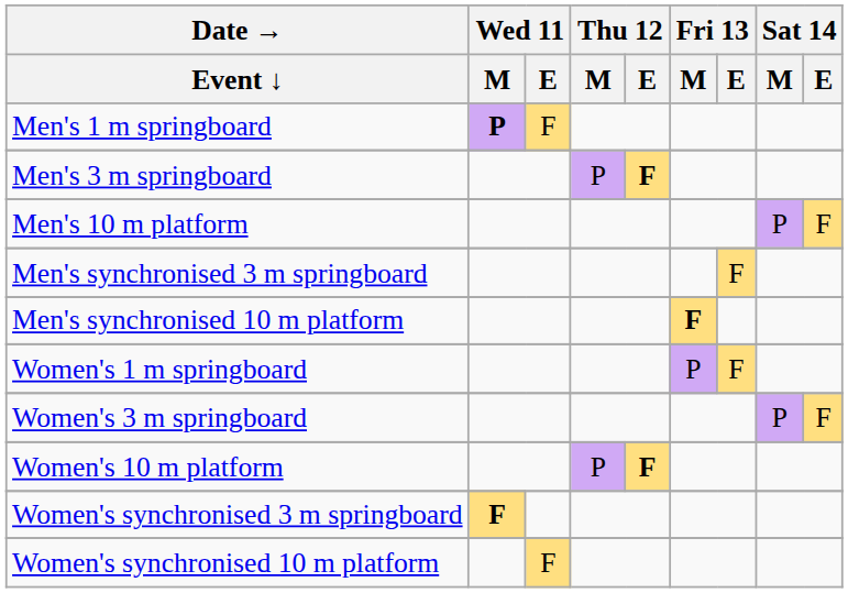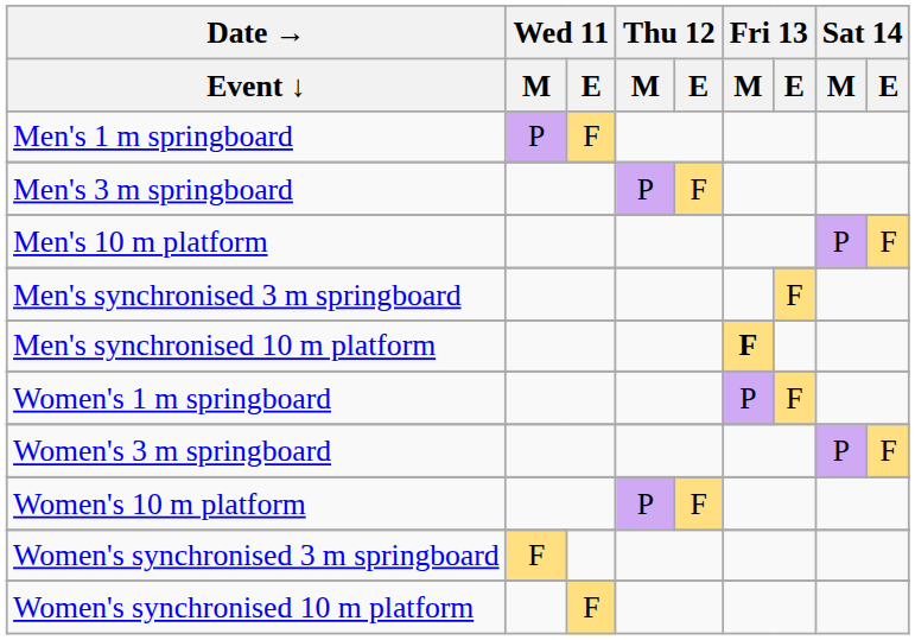Men's 1 m springboard | Wed 11 / M: bold -> normal
Men's 3 m springboard | Thu 12 / E: bold -> normal
Women's 10 m platform | Thu 12 / E: bold -> normal
Women's synchronised 3 m springboard | Wed 11 / M: bold -> normal
